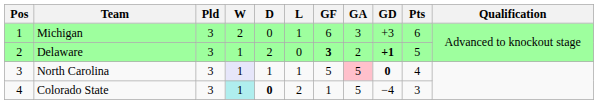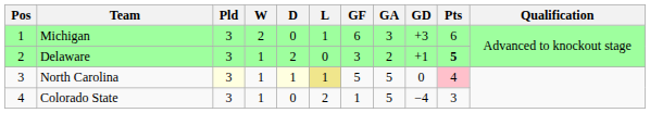Delaware | GF: bold -> normal
Delaware | GD: bold -> normal
Delaware | Pts: normal -> bold
North Carolina | Pld: no background -> lightyellow background
North Carolina | W: lavender background -> no background
North Carolina | D: no background -> lightyellow background
North Carolina | L: no background -> khaki background
North Carolina | GA: pink background -> no background
North Carolina | GD: bold -> normal
North Carolina | Pts: no background -> pink background
Colorado State | W: paleturquoise background -> no background
Colorado State | D: bold -> normal
